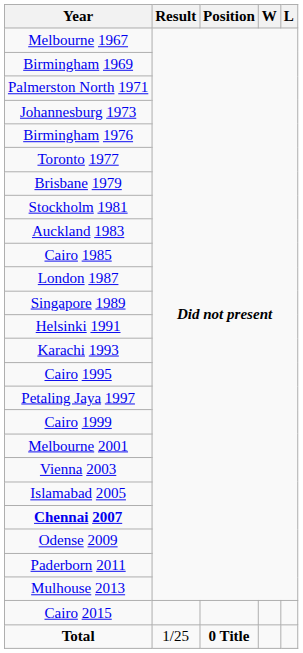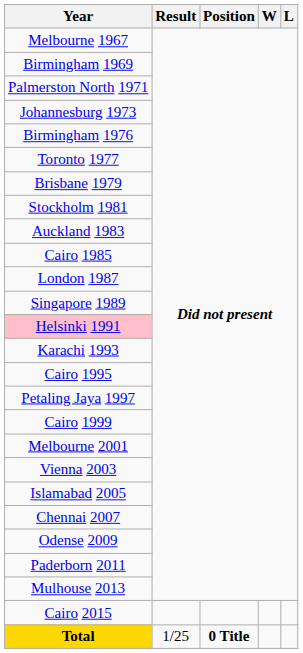Helsinki 1991 | Year: no background -> pink background
Chennai 2007 | Year: bold -> normal
Total | Year: no background -> gold background
